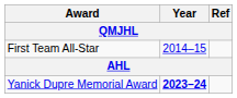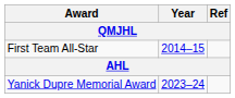Yanick Dupre Memorial Award | Year: bold -> normal
